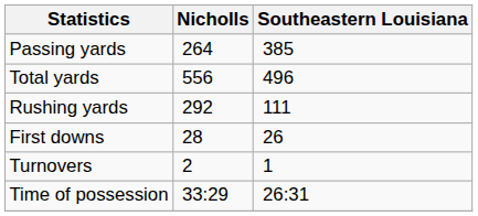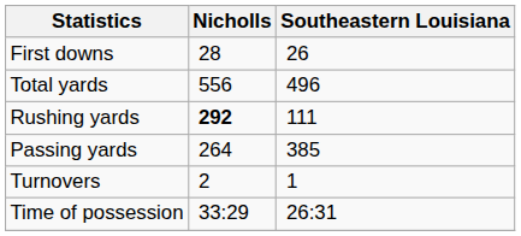rows swapped: First downs <-> Passing yards
Rushing yards | Nicholls: normal -> bold
